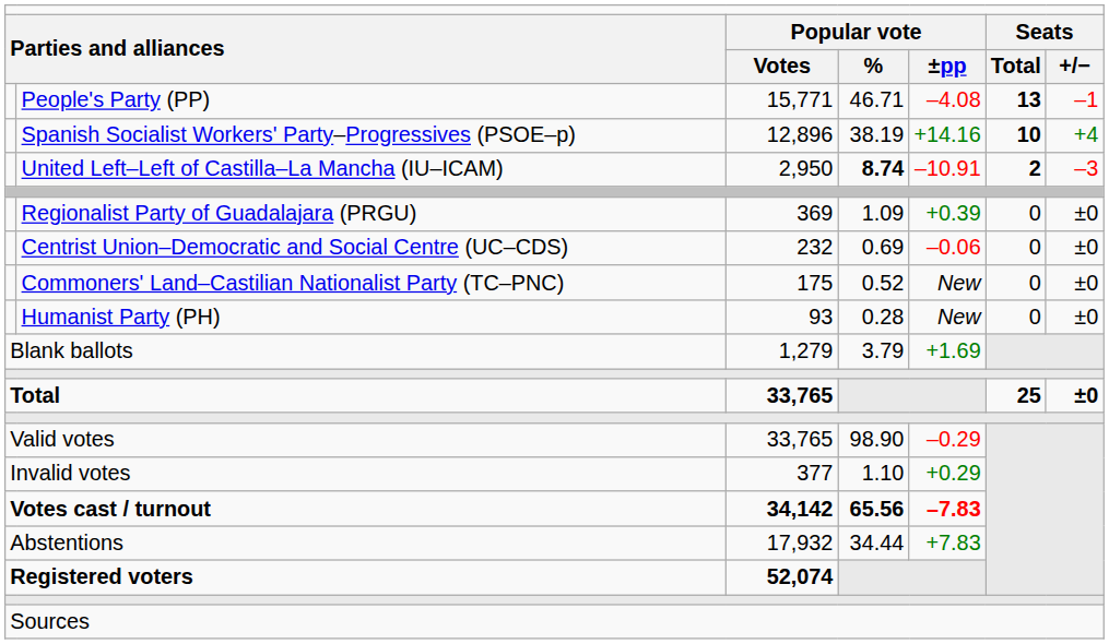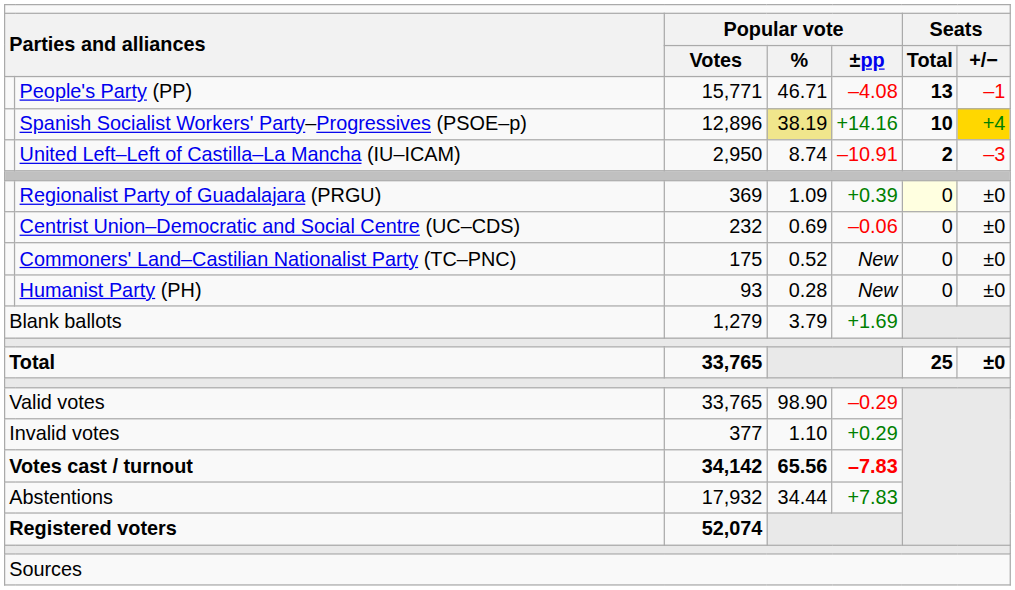Spanish Socialist Workers' Party–Progressives (PSOE–p) | column 4: no background -> khaki background
Spanish Socialist Workers' Party–Progressives (PSOE–p) | column 7: no background -> gold background
United Left–Left of Castilla–La Mancha (IU–ICAM) | column 4: bold -> normal
Regionalist Party of Guadalajara (PRGU) | column 6: no background -> lightyellow background
